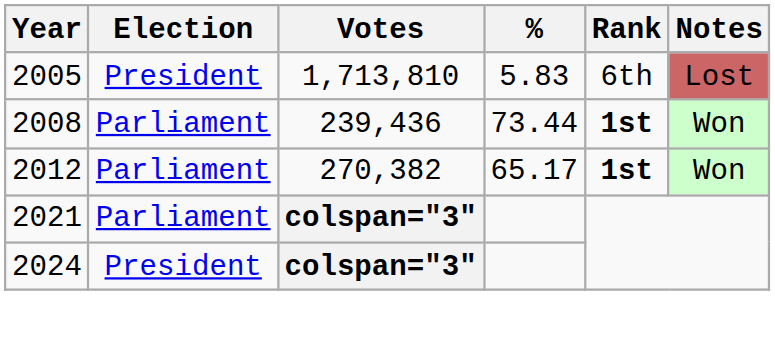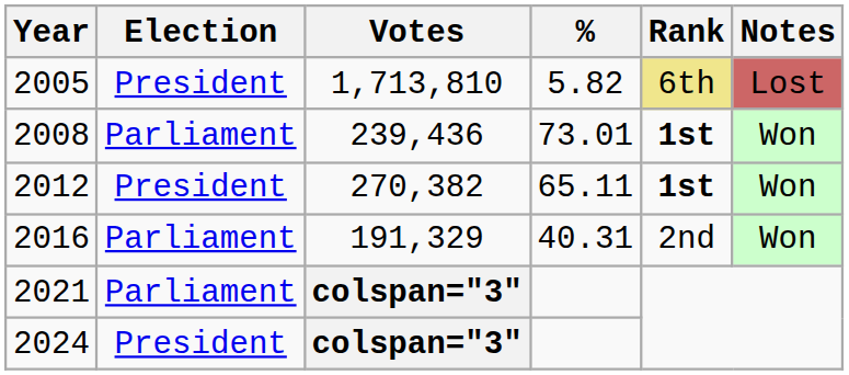2005 | %: 5.83 -> 5.82
2005 | Rank: no background -> khaki background
2008 | %: 73.44 -> 73.01
2012 | Election: Parliament -> President
2012 | %: 65.17 -> 65.11
+ row: 2016 | Parliament | 191,329 | 40.31 | 2nd | Won
